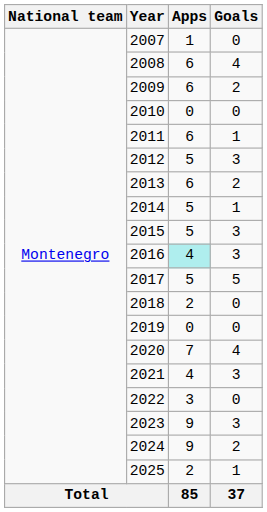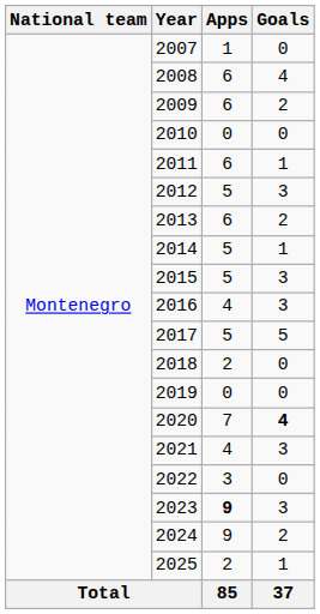2016 | Apps: paleturquoise background -> no background
2020 | Goals: normal -> bold
2023 | Apps: normal -> bold
